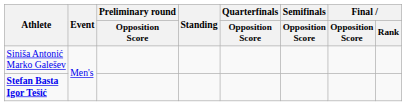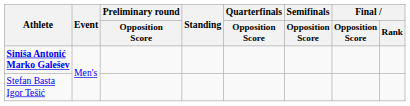Siniša Antonić Marko Galešev | Athlete: normal -> bold
Stefan Basta Igor Tešić | Athlete: bold -> normal
